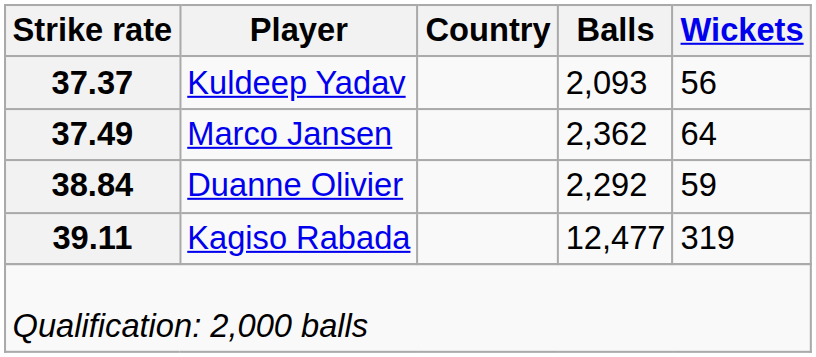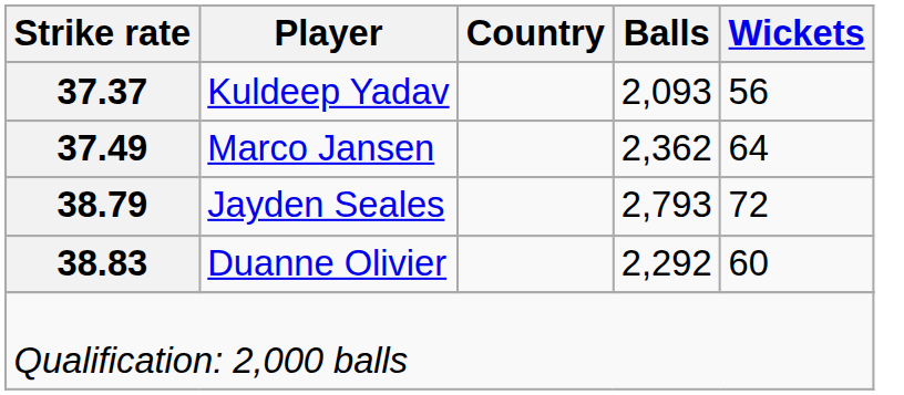+ row: 38.79 | Jayden Seales | 2,793 | 72
Duanne Olivier | Strike rate: 38.84 -> 38.83
Duanne Olivier | Wickets: 59 -> 60
- row: 39.11 | Kagiso Rabada | 12,477 | 319
